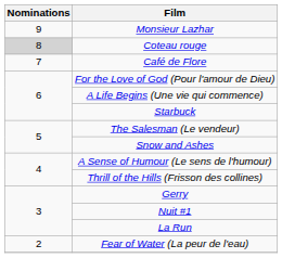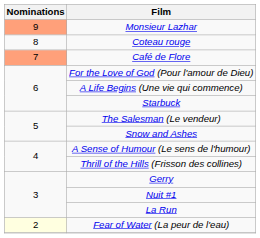Monsieur Lazhar | Nominations: no background -> lightsalmon background
Coteau rouge | Nominations: lightgrey background -> no background
Café de Flore | Nominations: no background -> lightsalmon background
Fear of Water (La peur de l'eau) | Nominations: no background -> lightyellow background
